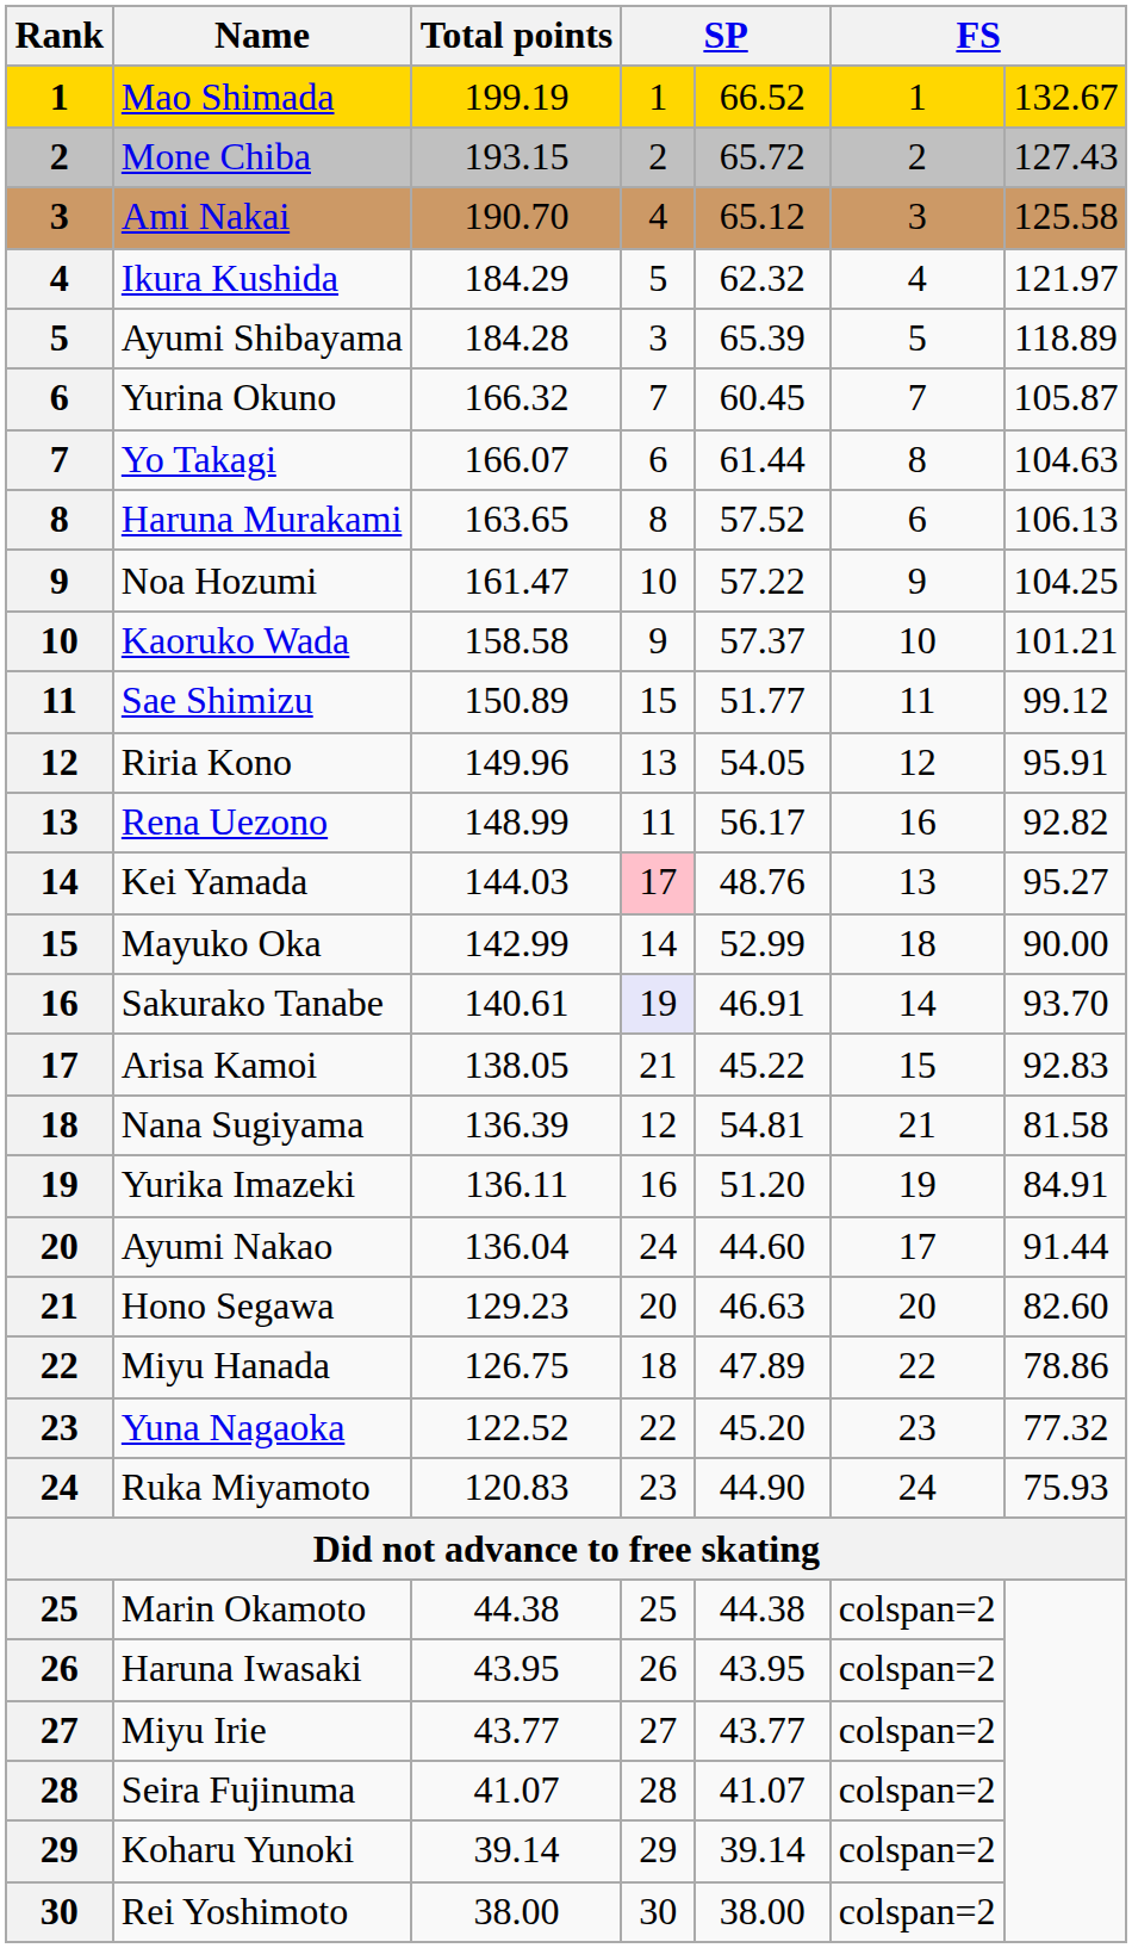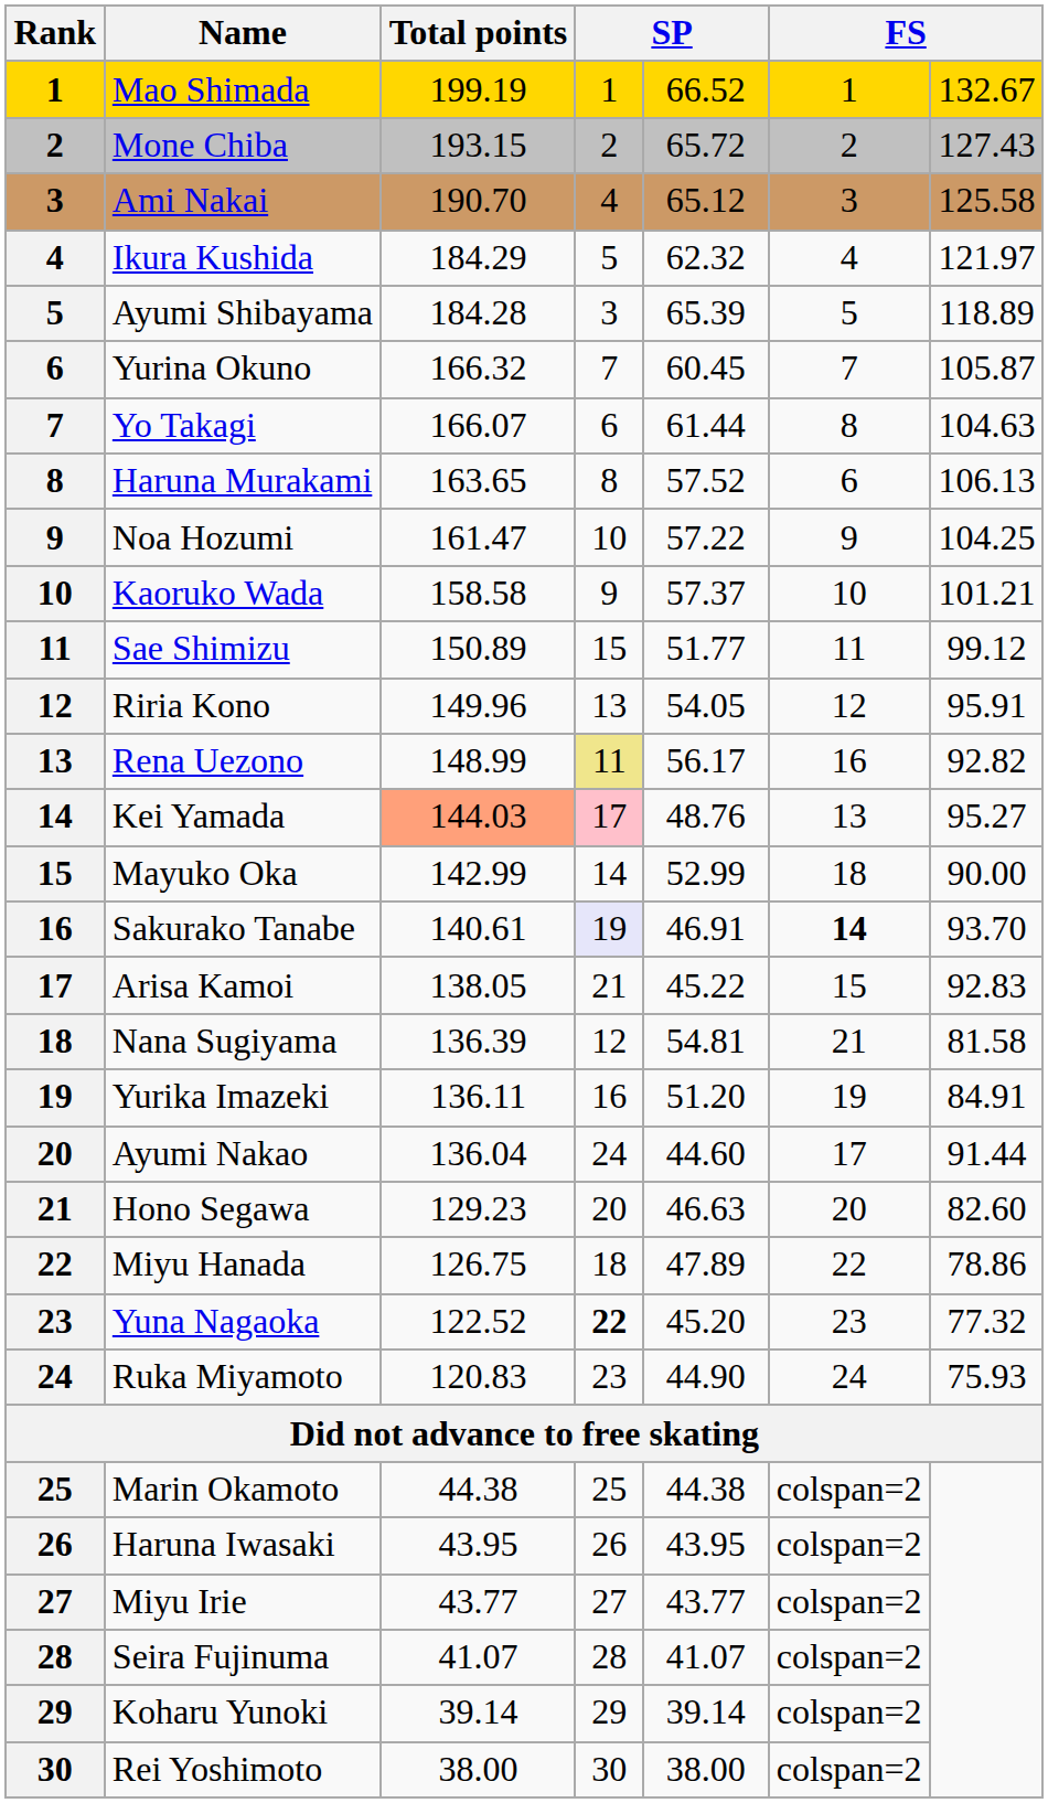Rena Uezono | column 4: no background -> khaki background
Kei Yamada | Total points: no background -> lightsalmon background
Sakurako Tanabe | column 6: normal -> bold
Yuna Nagaoka | column 4: normal -> bold
